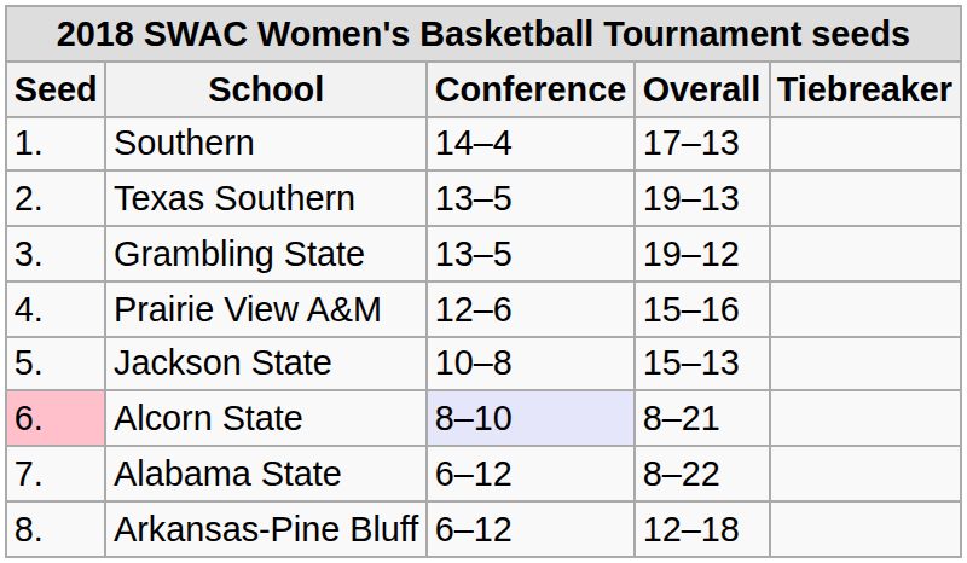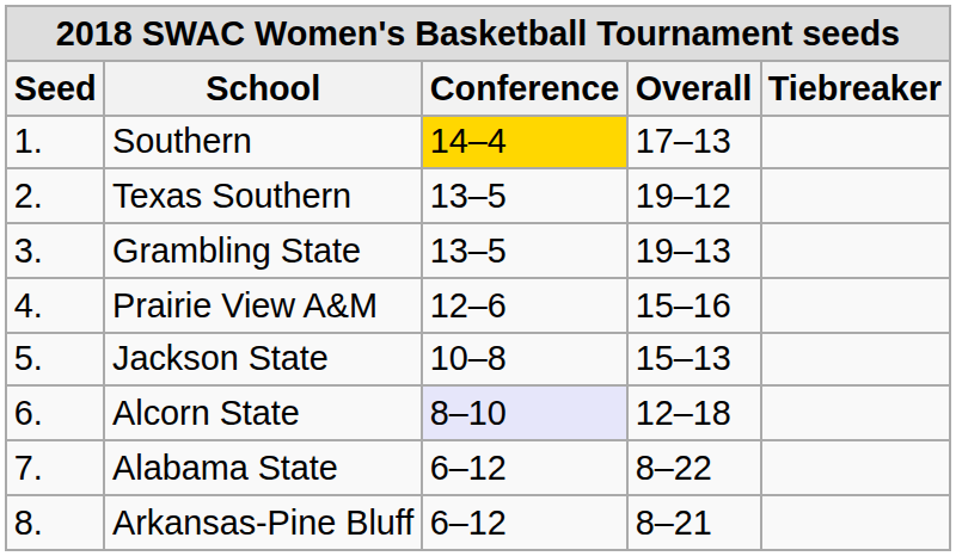Southern | Conference: no background -> gold background
Texas Southern | Overall: 19–13 -> 19–12
Grambling State | Overall: 19–12 -> 19–13
Alcorn State | Seed: pink background -> no background
Alcorn State | Overall: 8–21 -> 12–18
Arkansas-Pine Bluff | Overall: 12–18 -> 8–21
